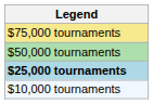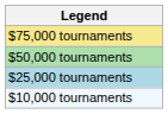row 4 | column 1: bold -> normal
